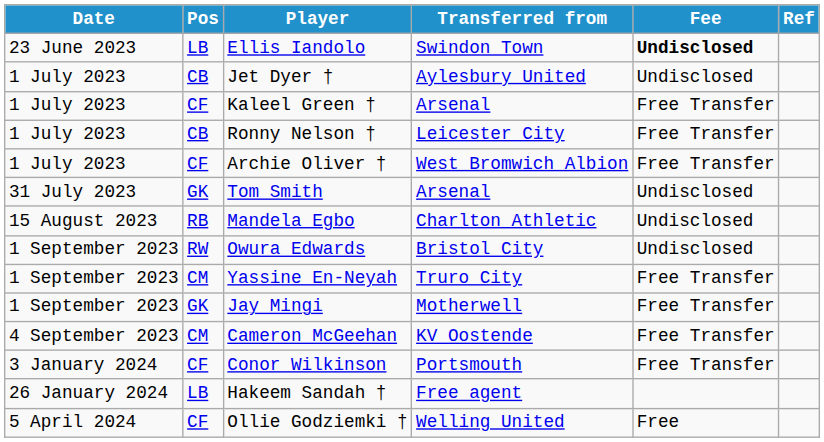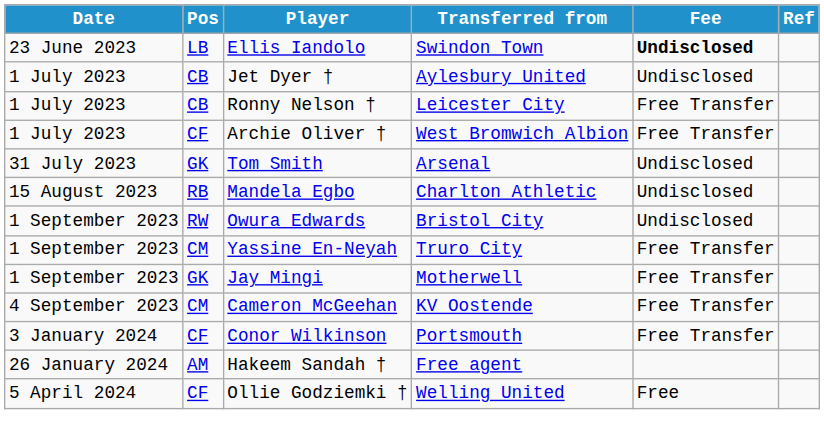- row: 1 July 2023 | CF | Kaleel Green † | Arsenal | Free Transfer
Hakeem Sandah † | Pos: LB -> AM
